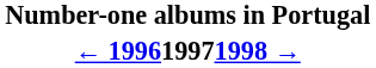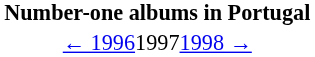row 2 | column 1: bold -> normal
